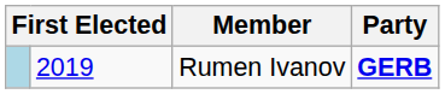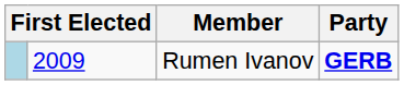Rumen Ivanov | column 2: 2019 -> 2009
